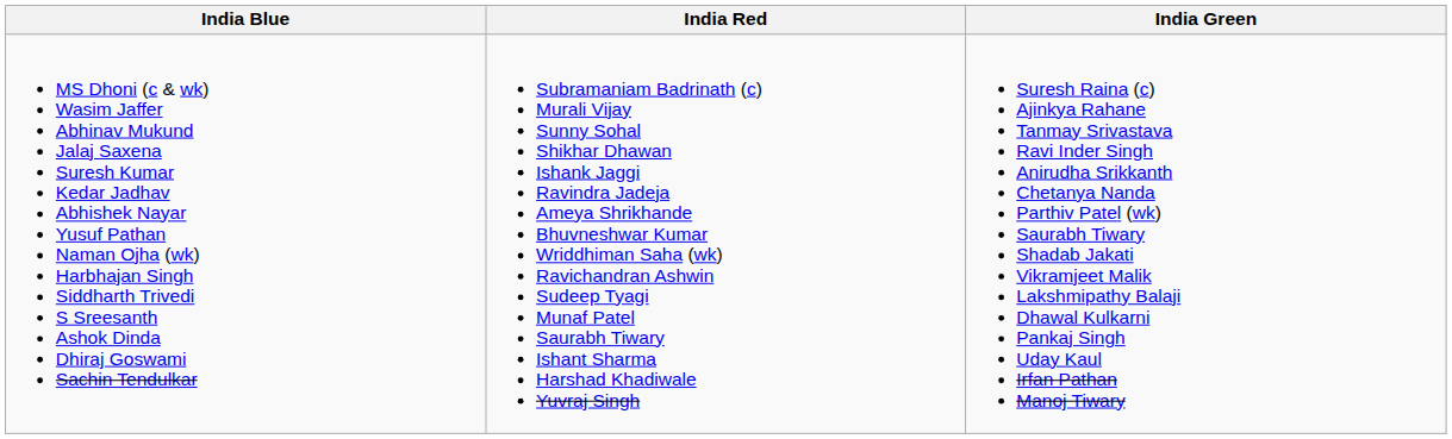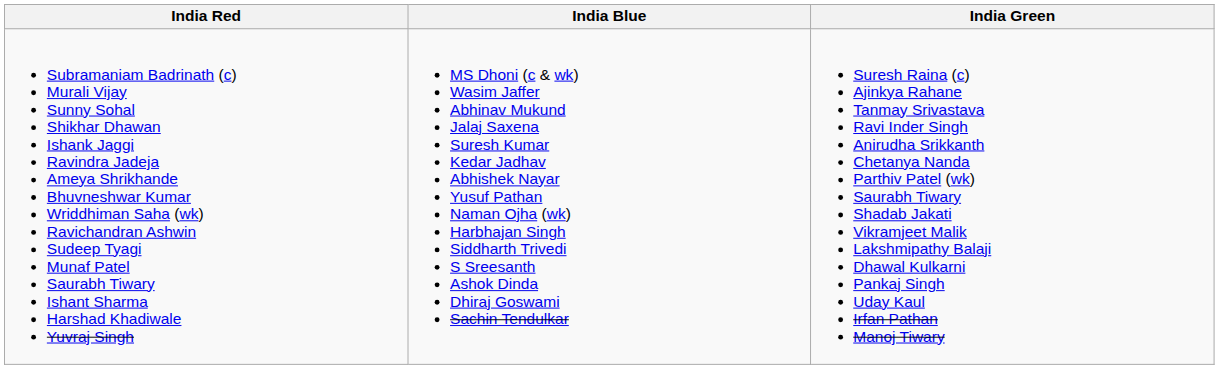columns swapped: India Blue <-> India Red
